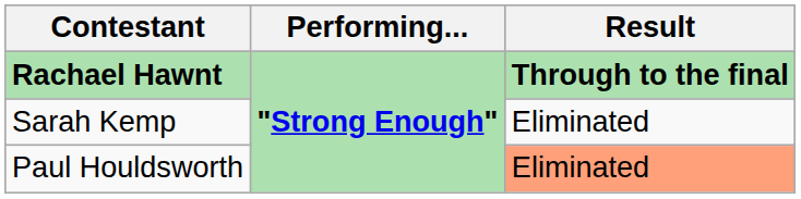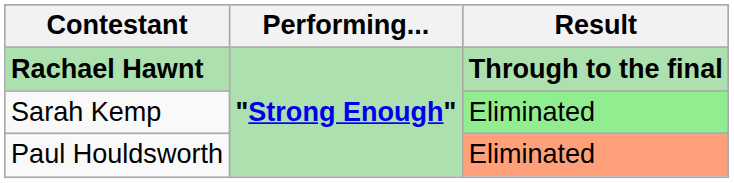Sarah Kemp | Result: no background -> lightgreen background
